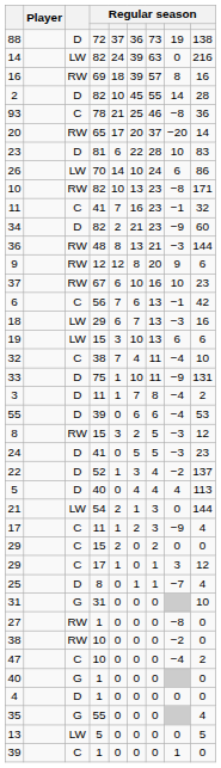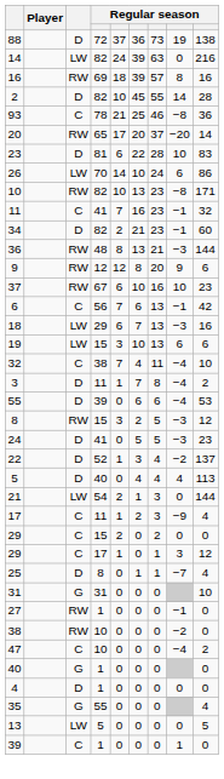34 | column 8: −9 -> −1
- row: 33 | D | 75 | 1 | 10 | 11 | −9 | 131
27 | column 8: −8 -> −1
